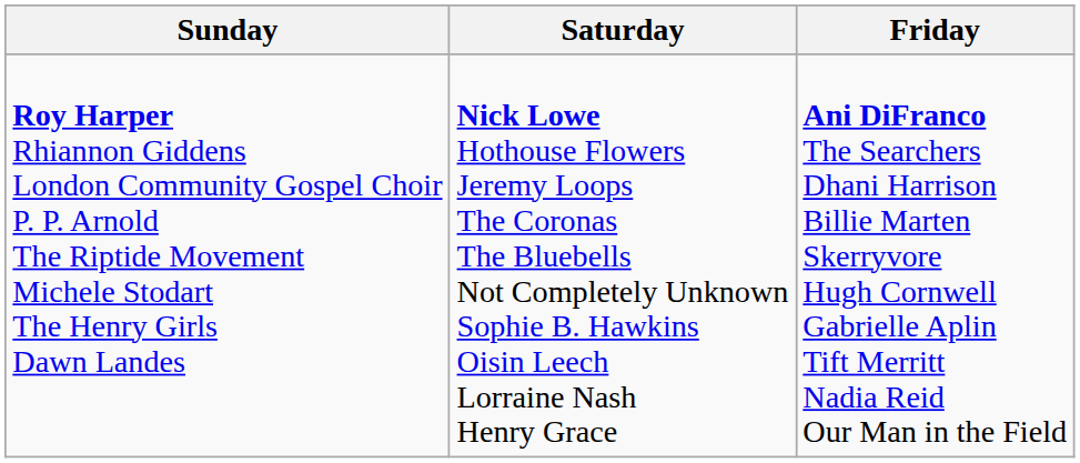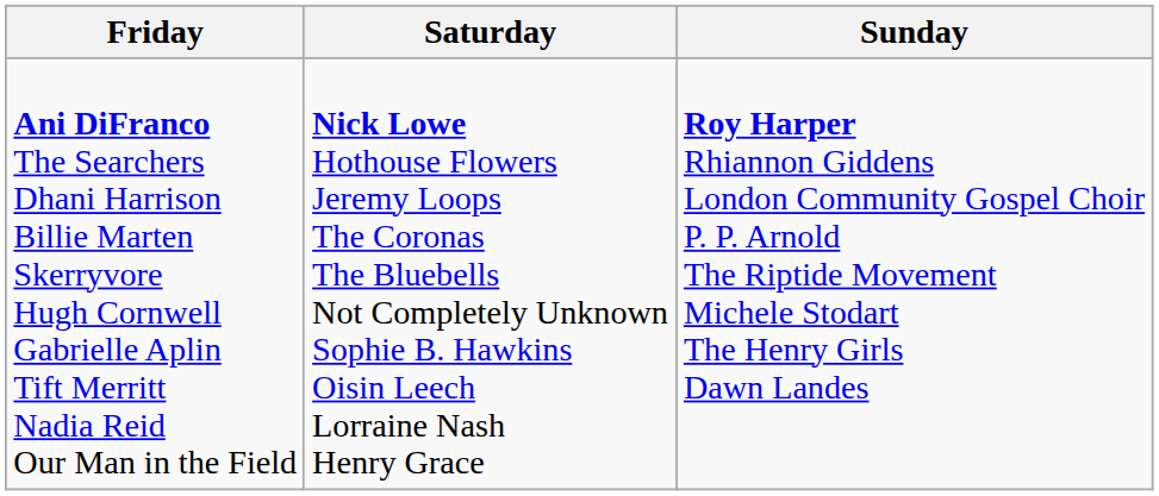columns swapped: Friday <-> Sunday
